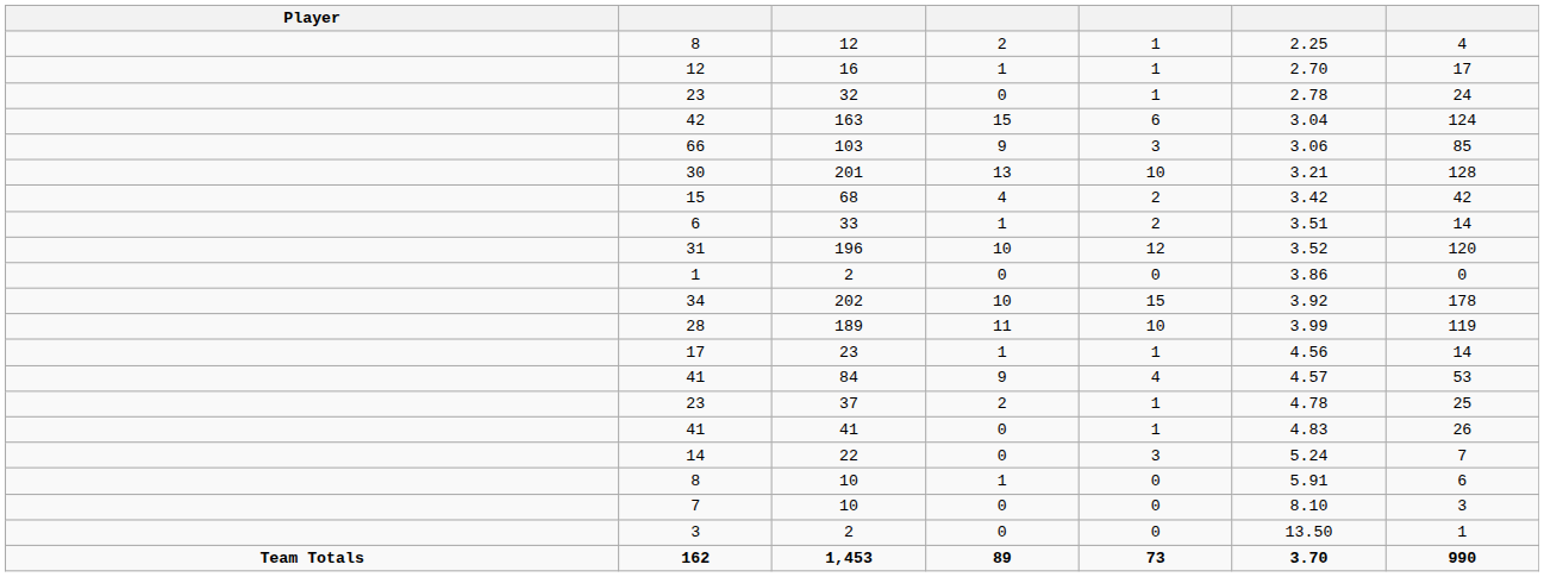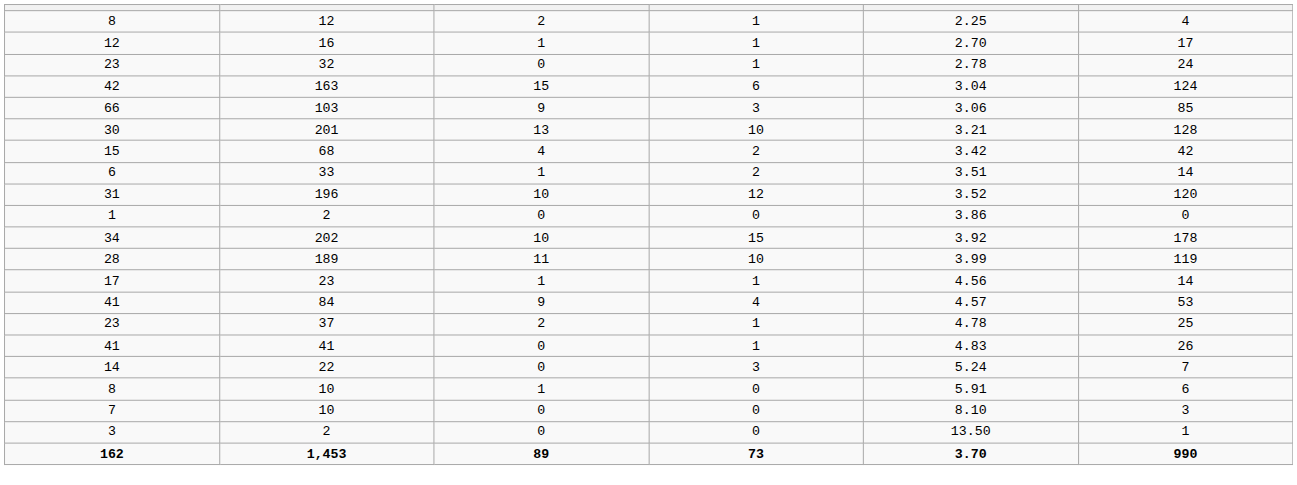- column: Player | Team Totals
